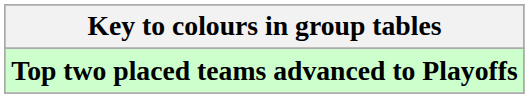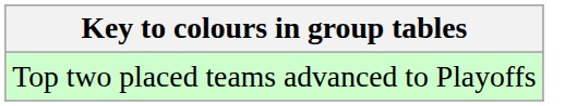row 2 | column 1: bold -> normal
